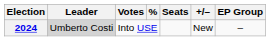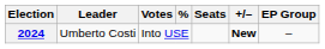2024 | Leader: lightgrey background -> no background
2024 | +/–: normal -> bold
